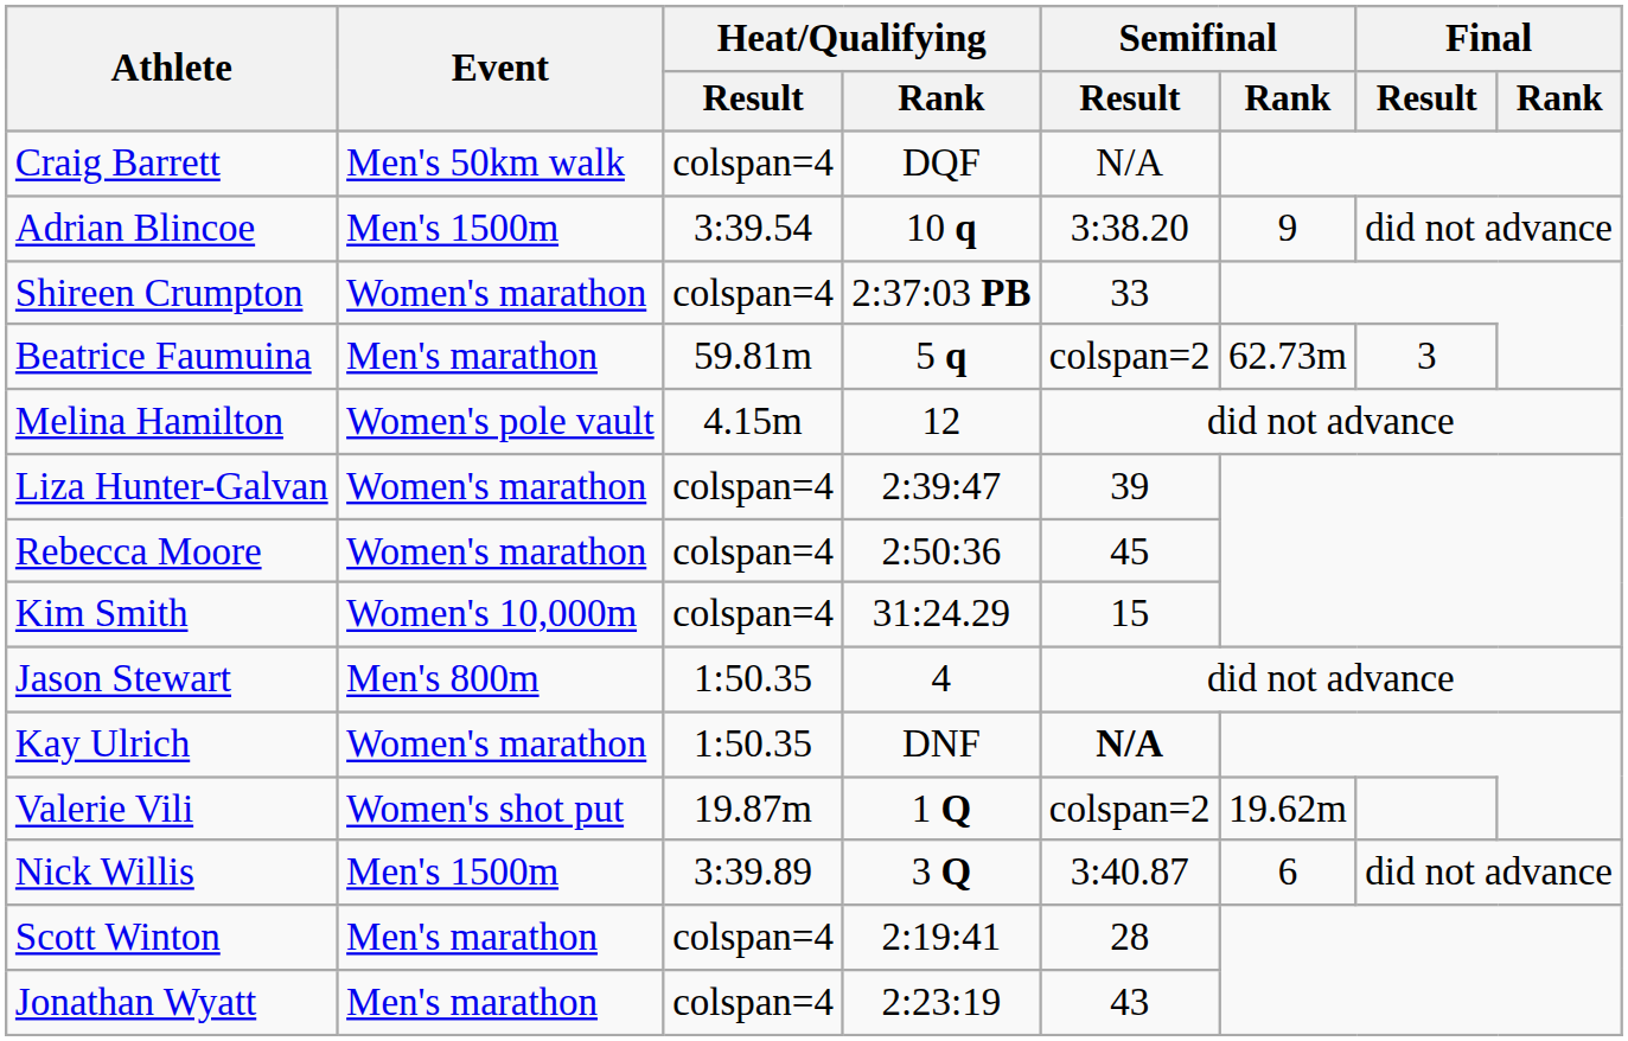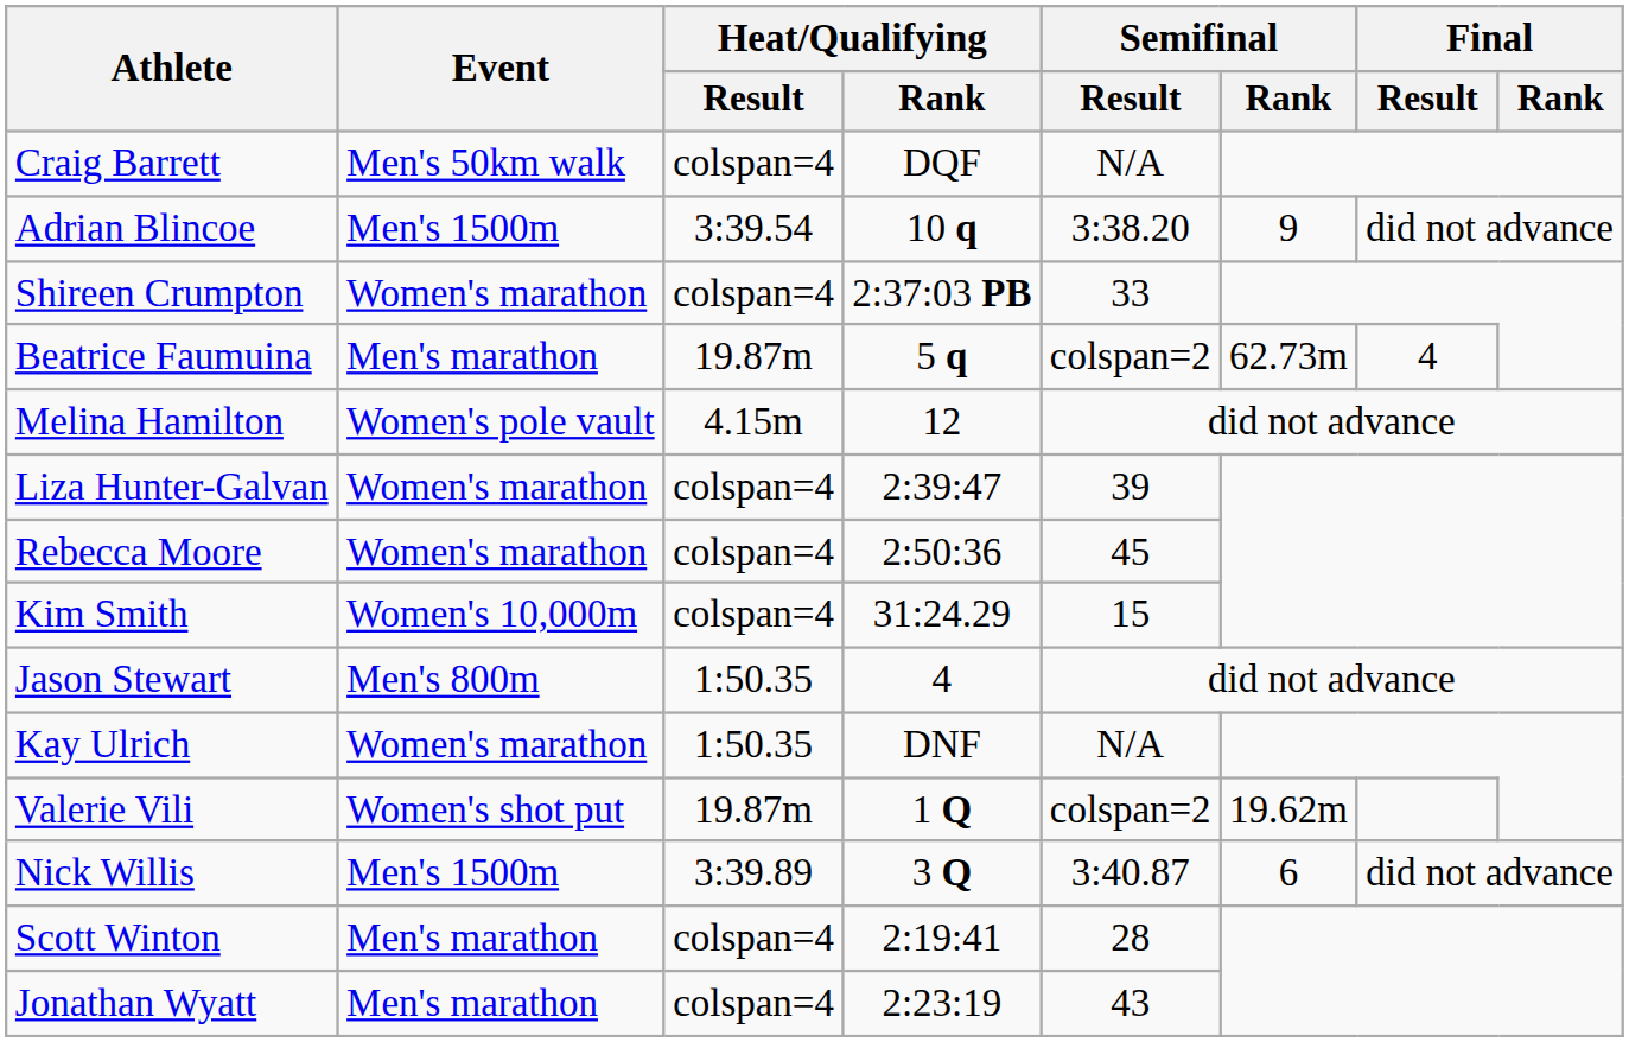Beatrice Faumuina | Heat/Qualifying / Result: 59.81m -> 19.87m
Beatrice Faumuina | Final / Result: 3 -> 4
Kay Ulrich | Semifinal / Result: bold -> normal
